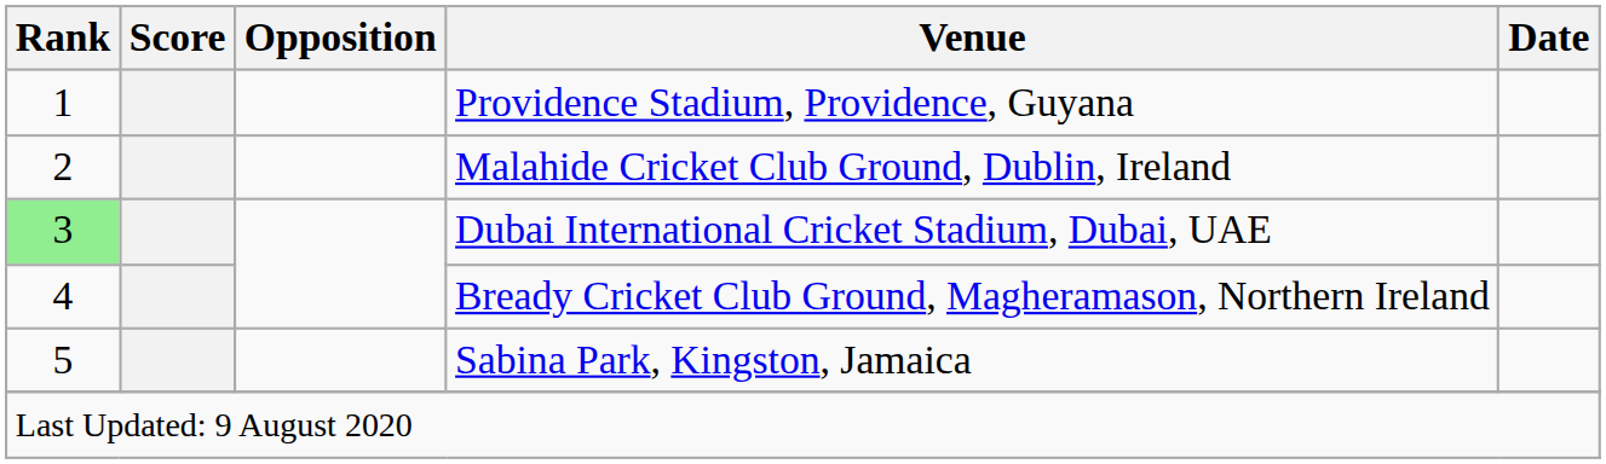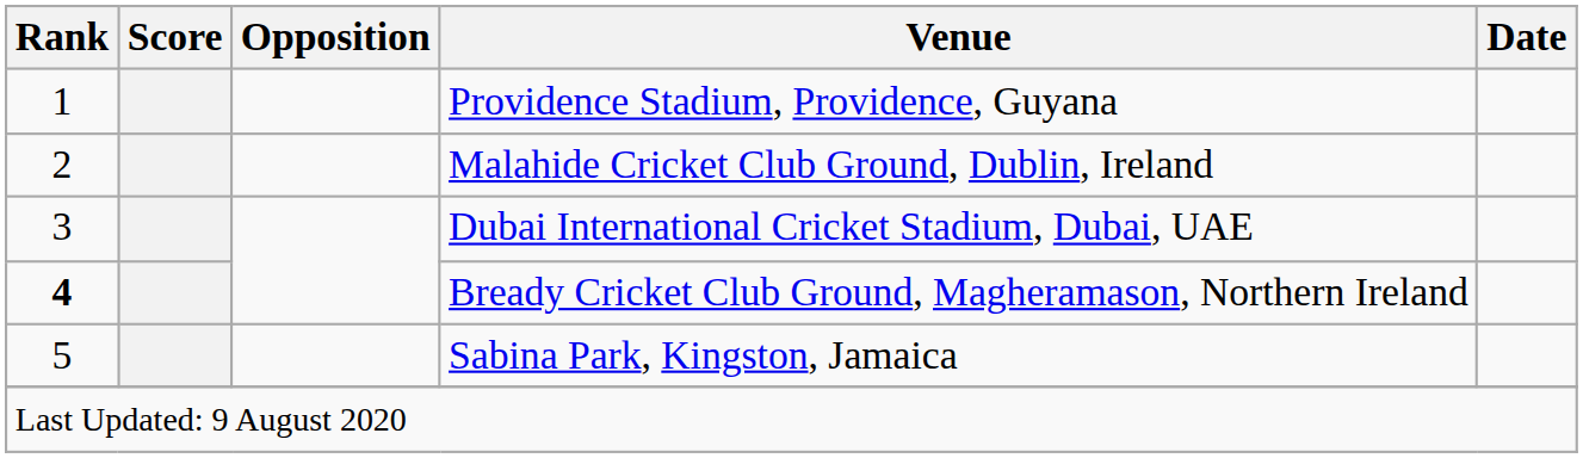Dubai International Cricket Stadium, Dubai, UAE | Rank: lightgreen background -> no background
Bready Cricket Club Ground, Magheramason, Northern Ireland | Rank: normal -> bold
